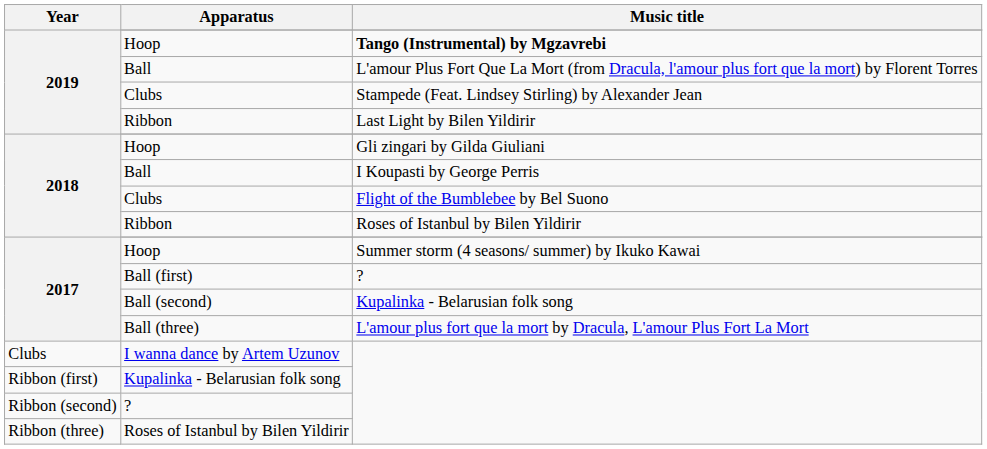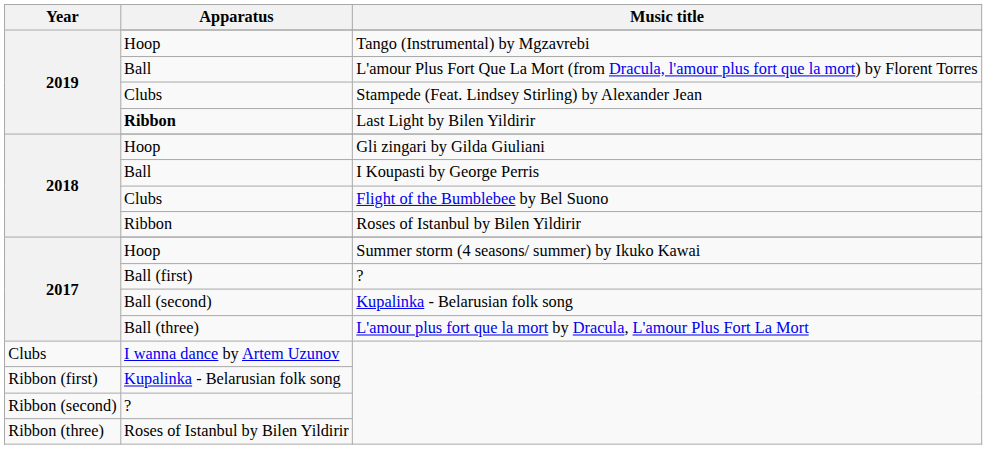Tango (Instrumental) by Mgzavrebi | Music title: bold -> normal
Last Light by Bilen Yildirir | Apparatus: normal -> bold
